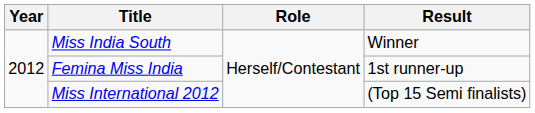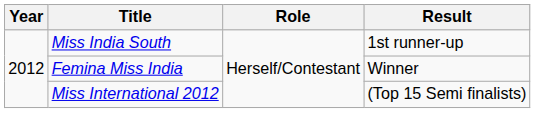Miss India South | Result: Winner -> 1st runner-up
Femina Miss India | Result: 1st runner-up -> Winner
